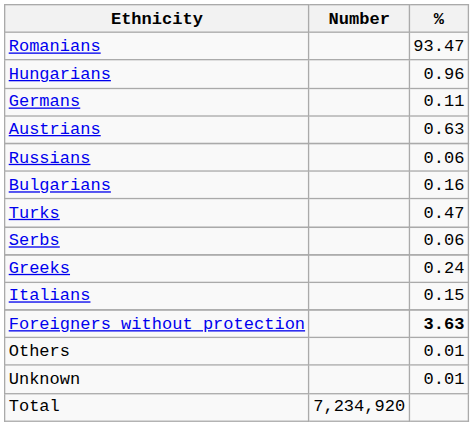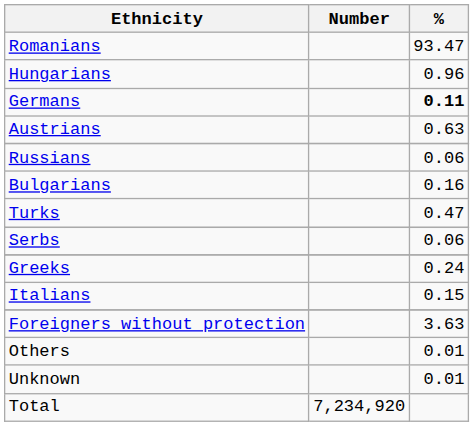Germans | %: normal -> bold
Foreigners without protection | %: bold -> normal
